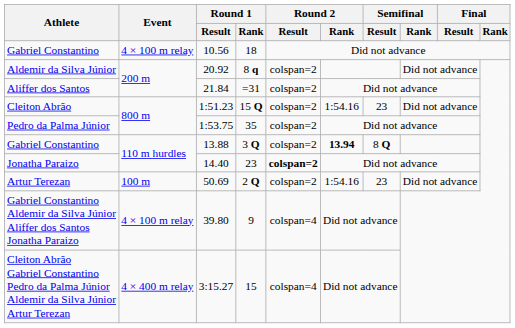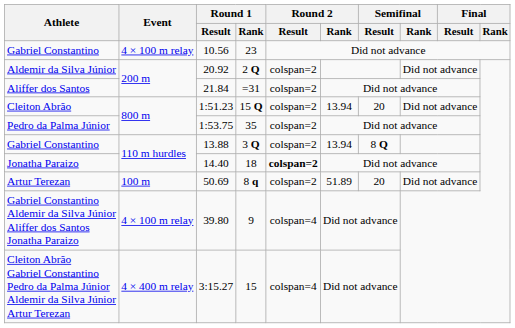Gabriel Constantino / 10.56 | Round 1 / Rank: 18 -> 23
Aldemir da Silva Júnior | Round 1 / Rank: 8 q -> 2 Q
Cleiton Abrão | Round 2 / Rank: 1:54.16 -> 13.94
Cleiton Abrão | Semifinal / Result: 23 -> 20
Gabriel Constantino / 13.88 | Round 2 / Rank: bold -> normal
Jonatha Paraizo | Round 1 / Rank: 23 -> 18
Artur Terezan | Round 1 / Rank: 2 Q -> 8 q
Artur Terezan | Round 2 / Rank: 1:54.16 -> 51.89
Artur Terezan | Semifinal / Result: 23 -> 20
